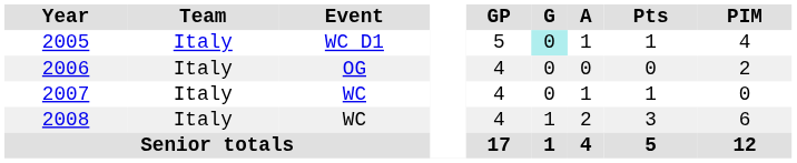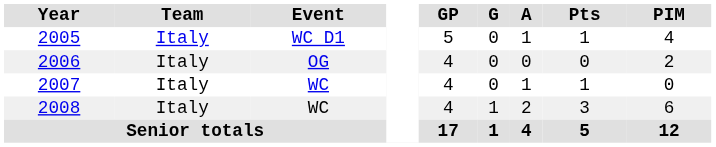2005 | G: paleturquoise background -> no background
